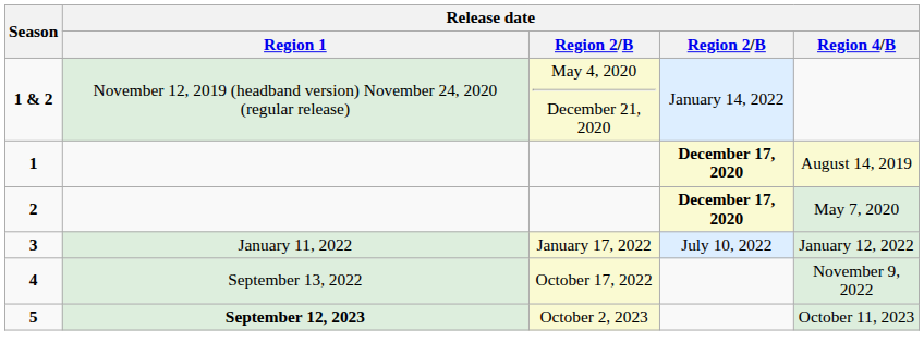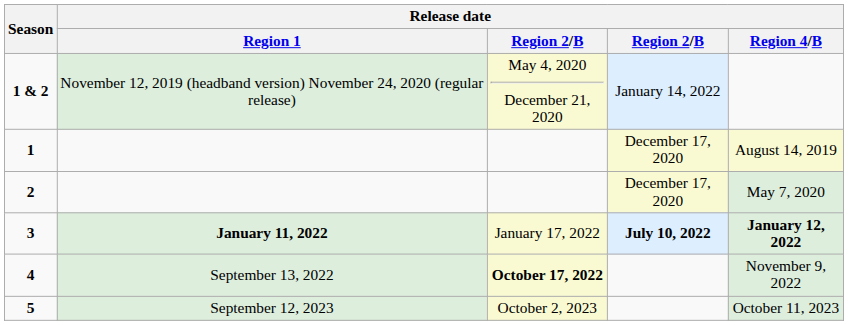1 | column 4: bold -> normal
2 | column 4: bold -> normal
3 | Release date / Region 1: normal -> bold
3 | column 4: normal -> bold
3 | Release date / Region 4/B: normal -> bold
4 | column 3: normal -> bold
5 | Release date / Region 1: bold -> normal
